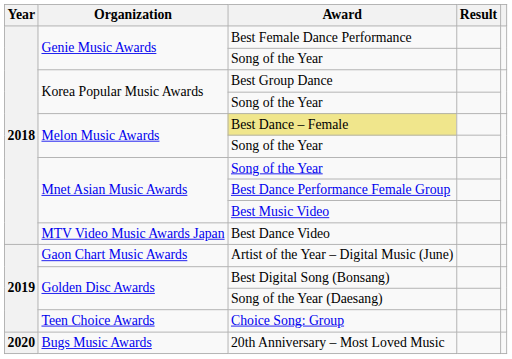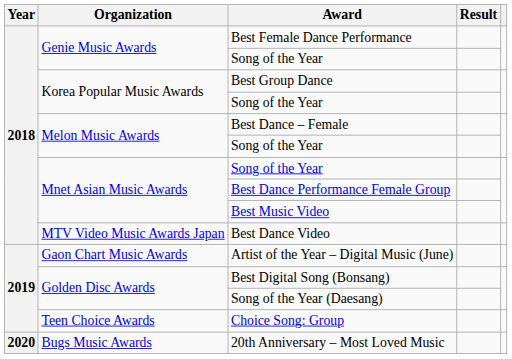Best Dance – Female | Award: khaki background -> no background
